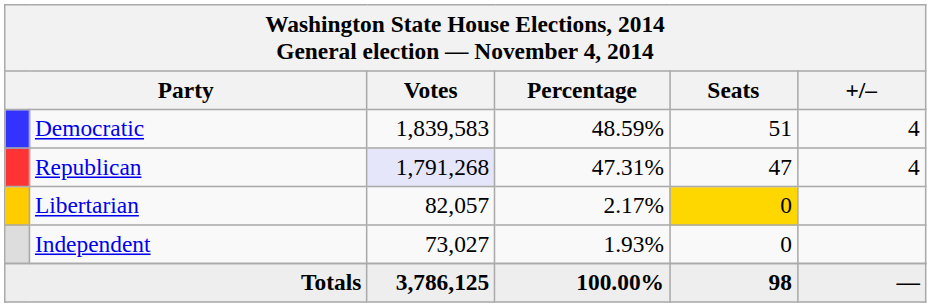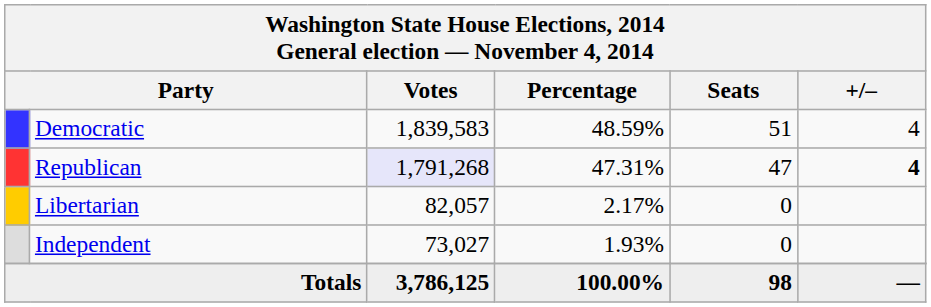Republican | +/–: normal -> bold
Libertarian | Seats: gold background -> no background
